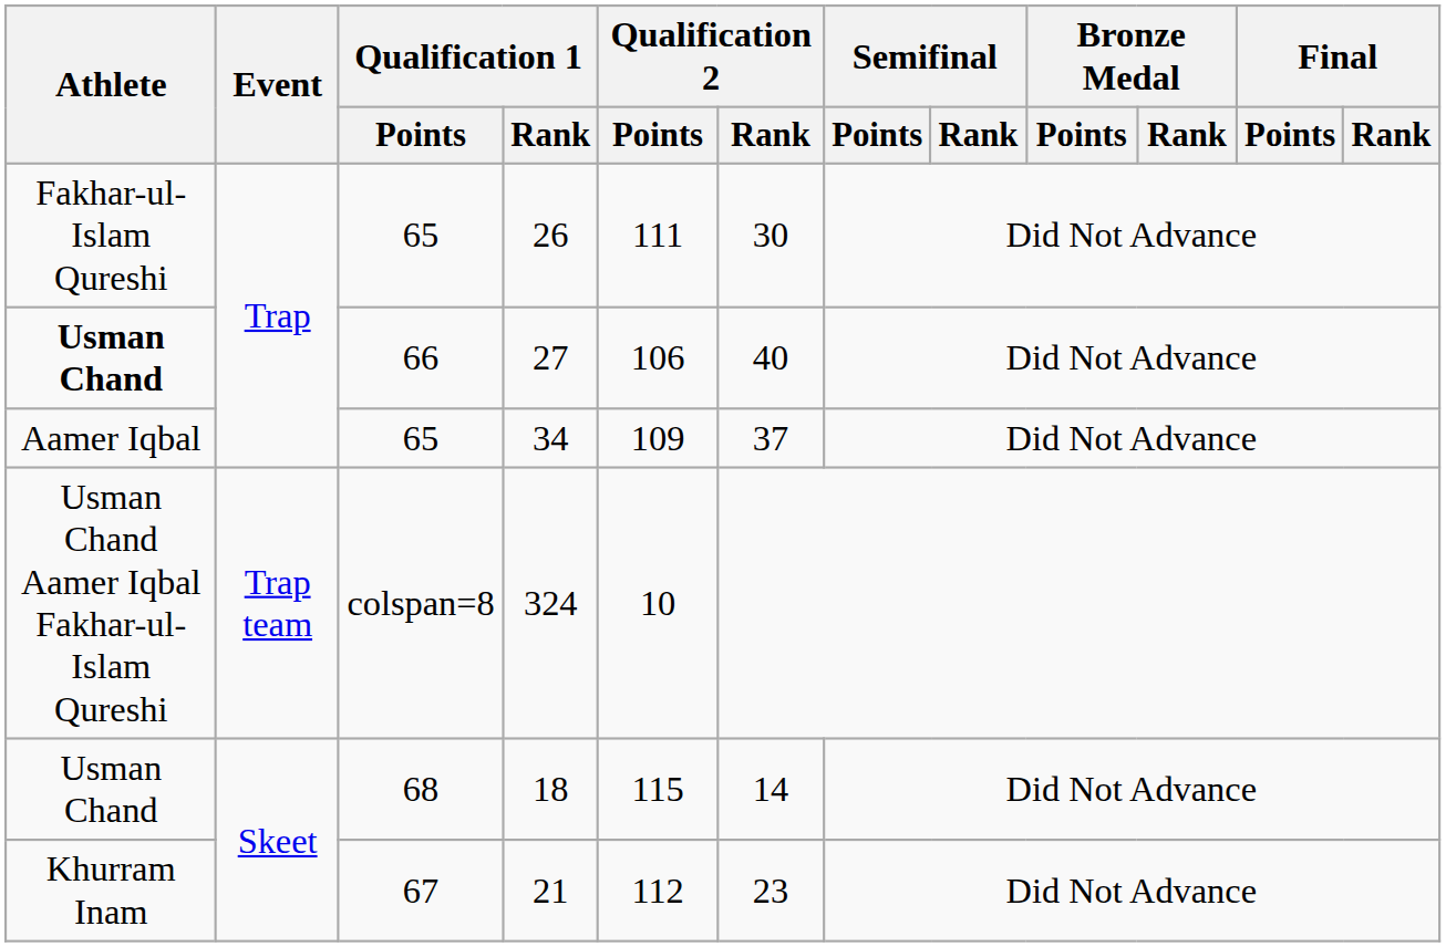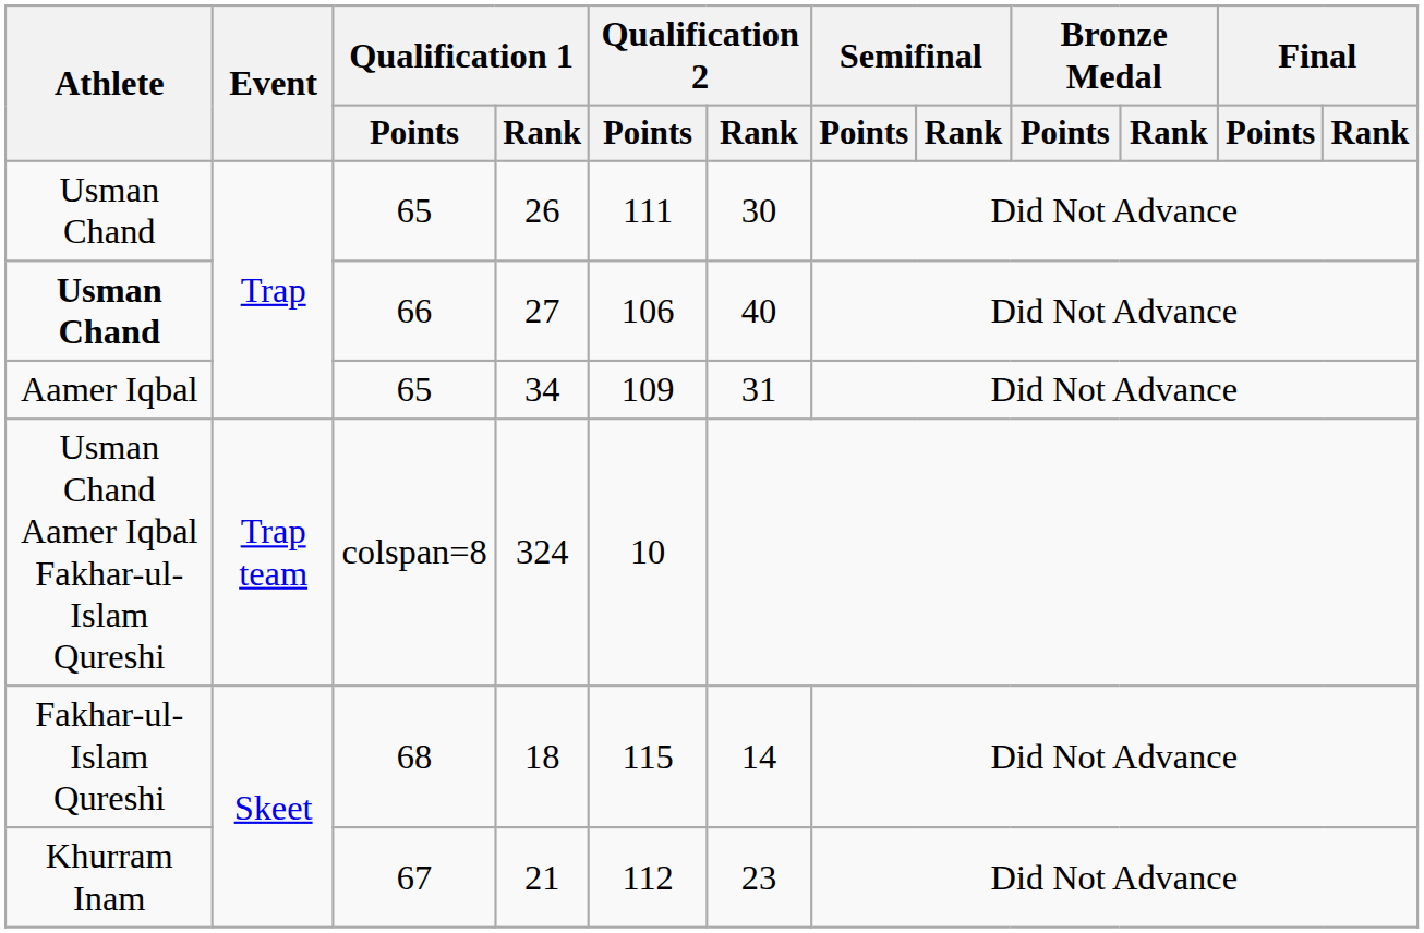26 | Athlete: Fakhar-ul-Islam Qureshi -> Usman Chand
34 | Qualification 2 / Rank: 37 -> 31
18 | Athlete: Usman Chand -> Fakhar-ul-Islam Qureshi
